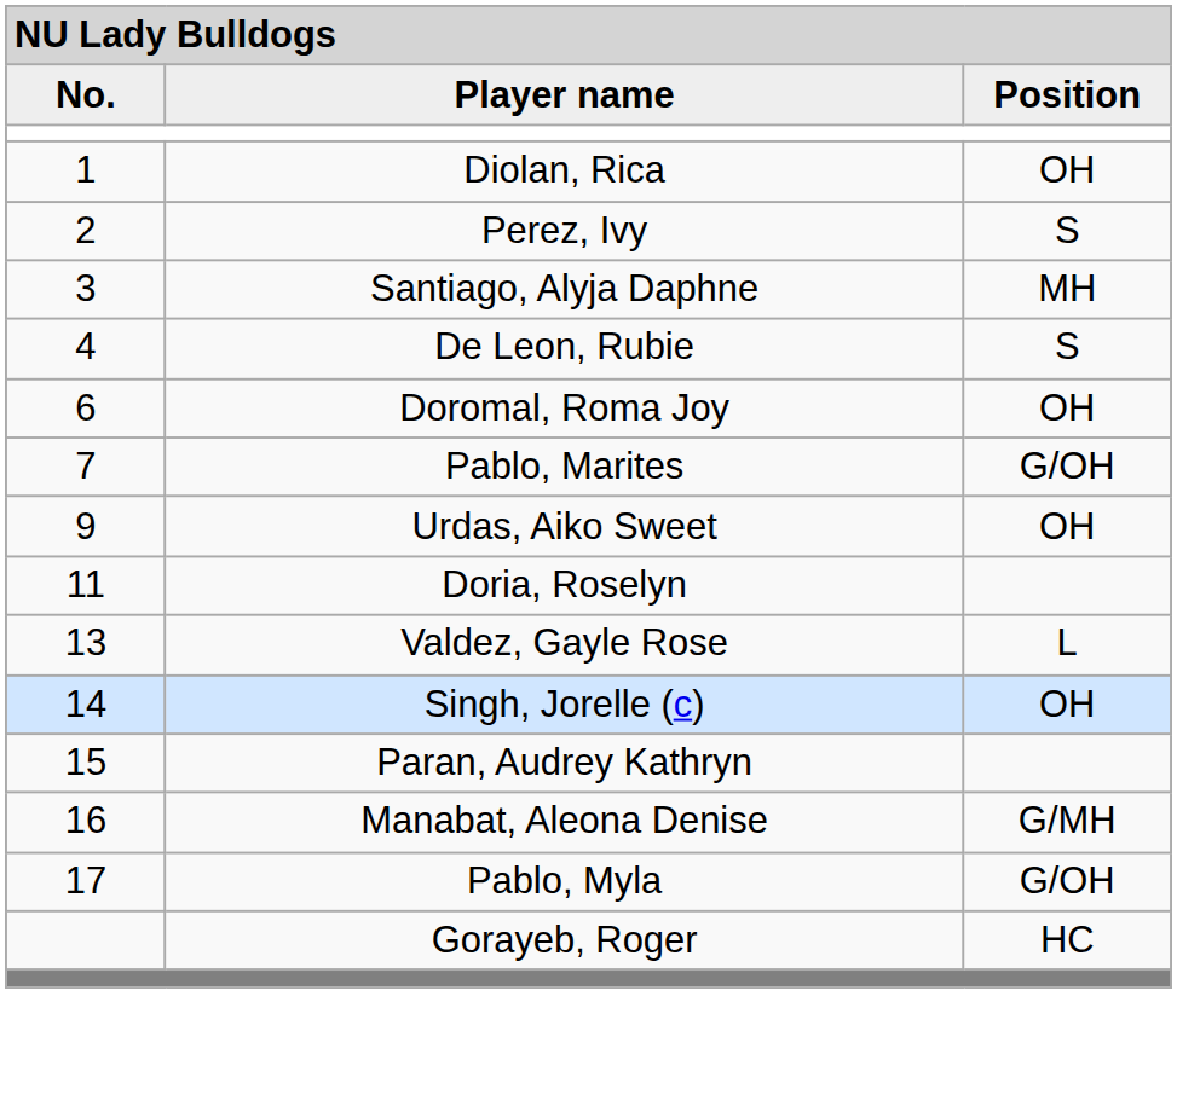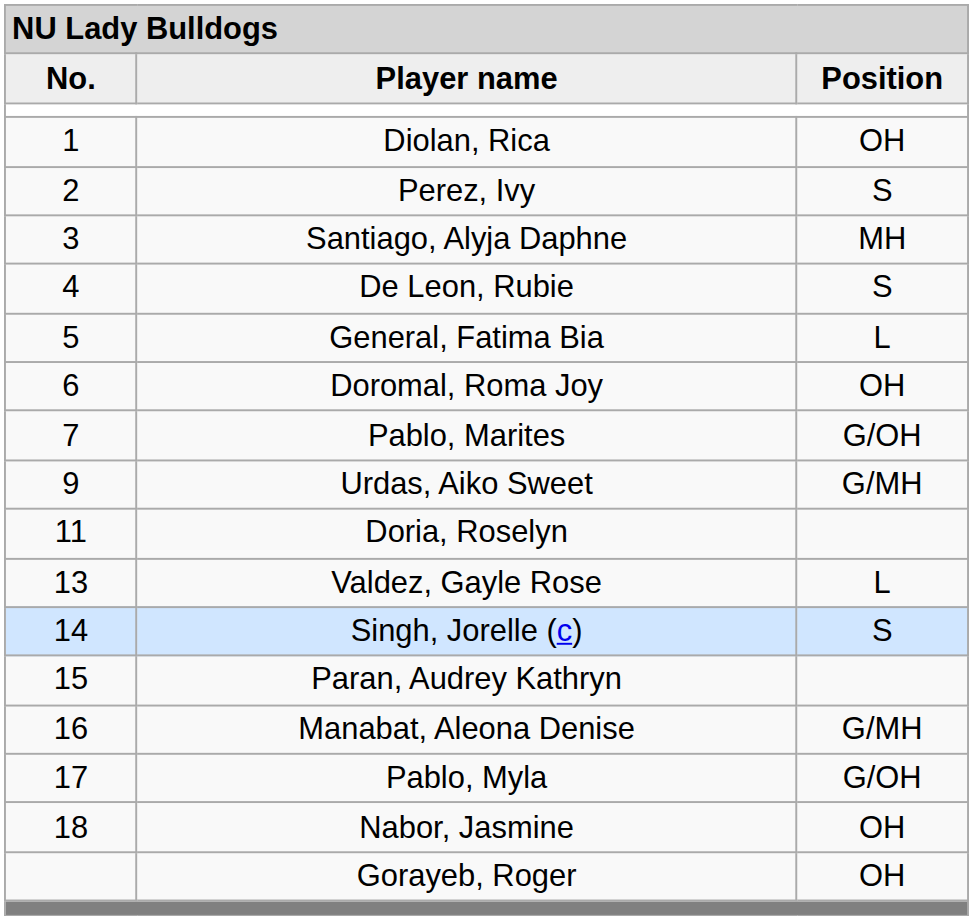+ row: 5 | General, Fatima Bia | L
Urdas, Aiko Sweet | column 3: OH -> G/MH
Singh, Jorelle (c) | column 3: OH -> S
+ row: 18 | Nabor, Jasmine | OH
Gorayeb, Roger | column 3: HC -> OH
